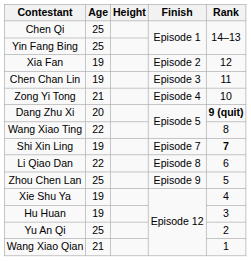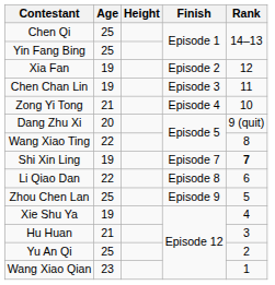Dang Zhu Xi | Rank: bold -> normal
Hu Huan | Age: 19 -> 21
Wang Xiao Qian | Age: 21 -> 23
